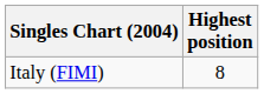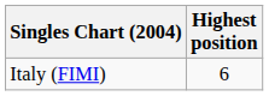Italy (FIMI) | Highest position: 8 -> 6
